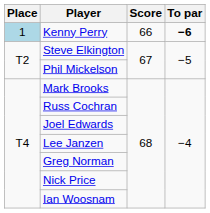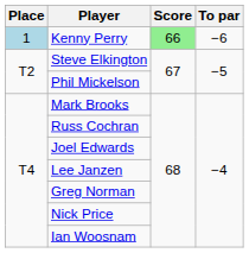Kenny Perry | Score: no background -> lightgreen background
Kenny Perry | To par: bold -> normal
